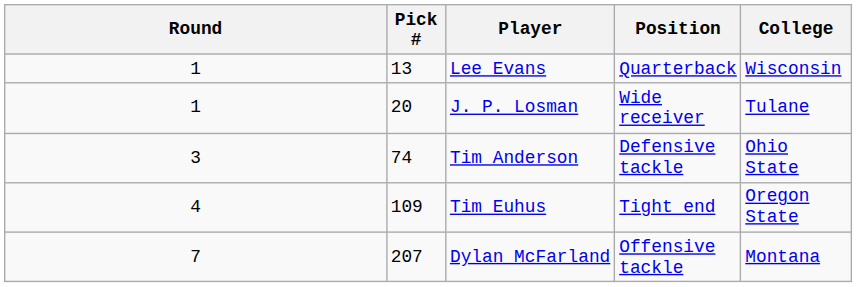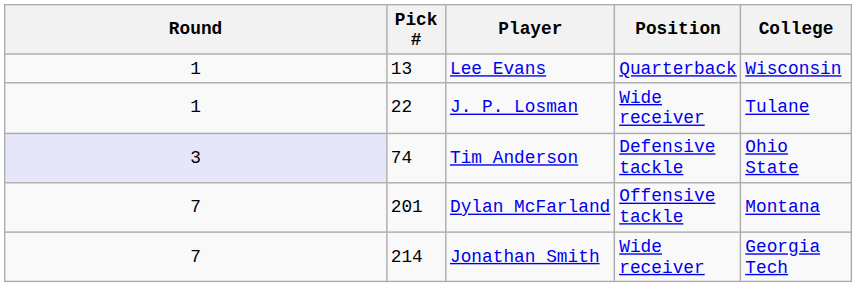J. P. Losman | Pick #: 20 -> 22
Tim Anderson | Round: no background -> lavender background
- row: 4 | 109 | Tim Euhus | Tight end | Oregon State
Dylan McFarland | Pick #: 207 -> 201
+ row: 7 | 214 | Jonathan Smith | Wide receiver | Georgia Tech
